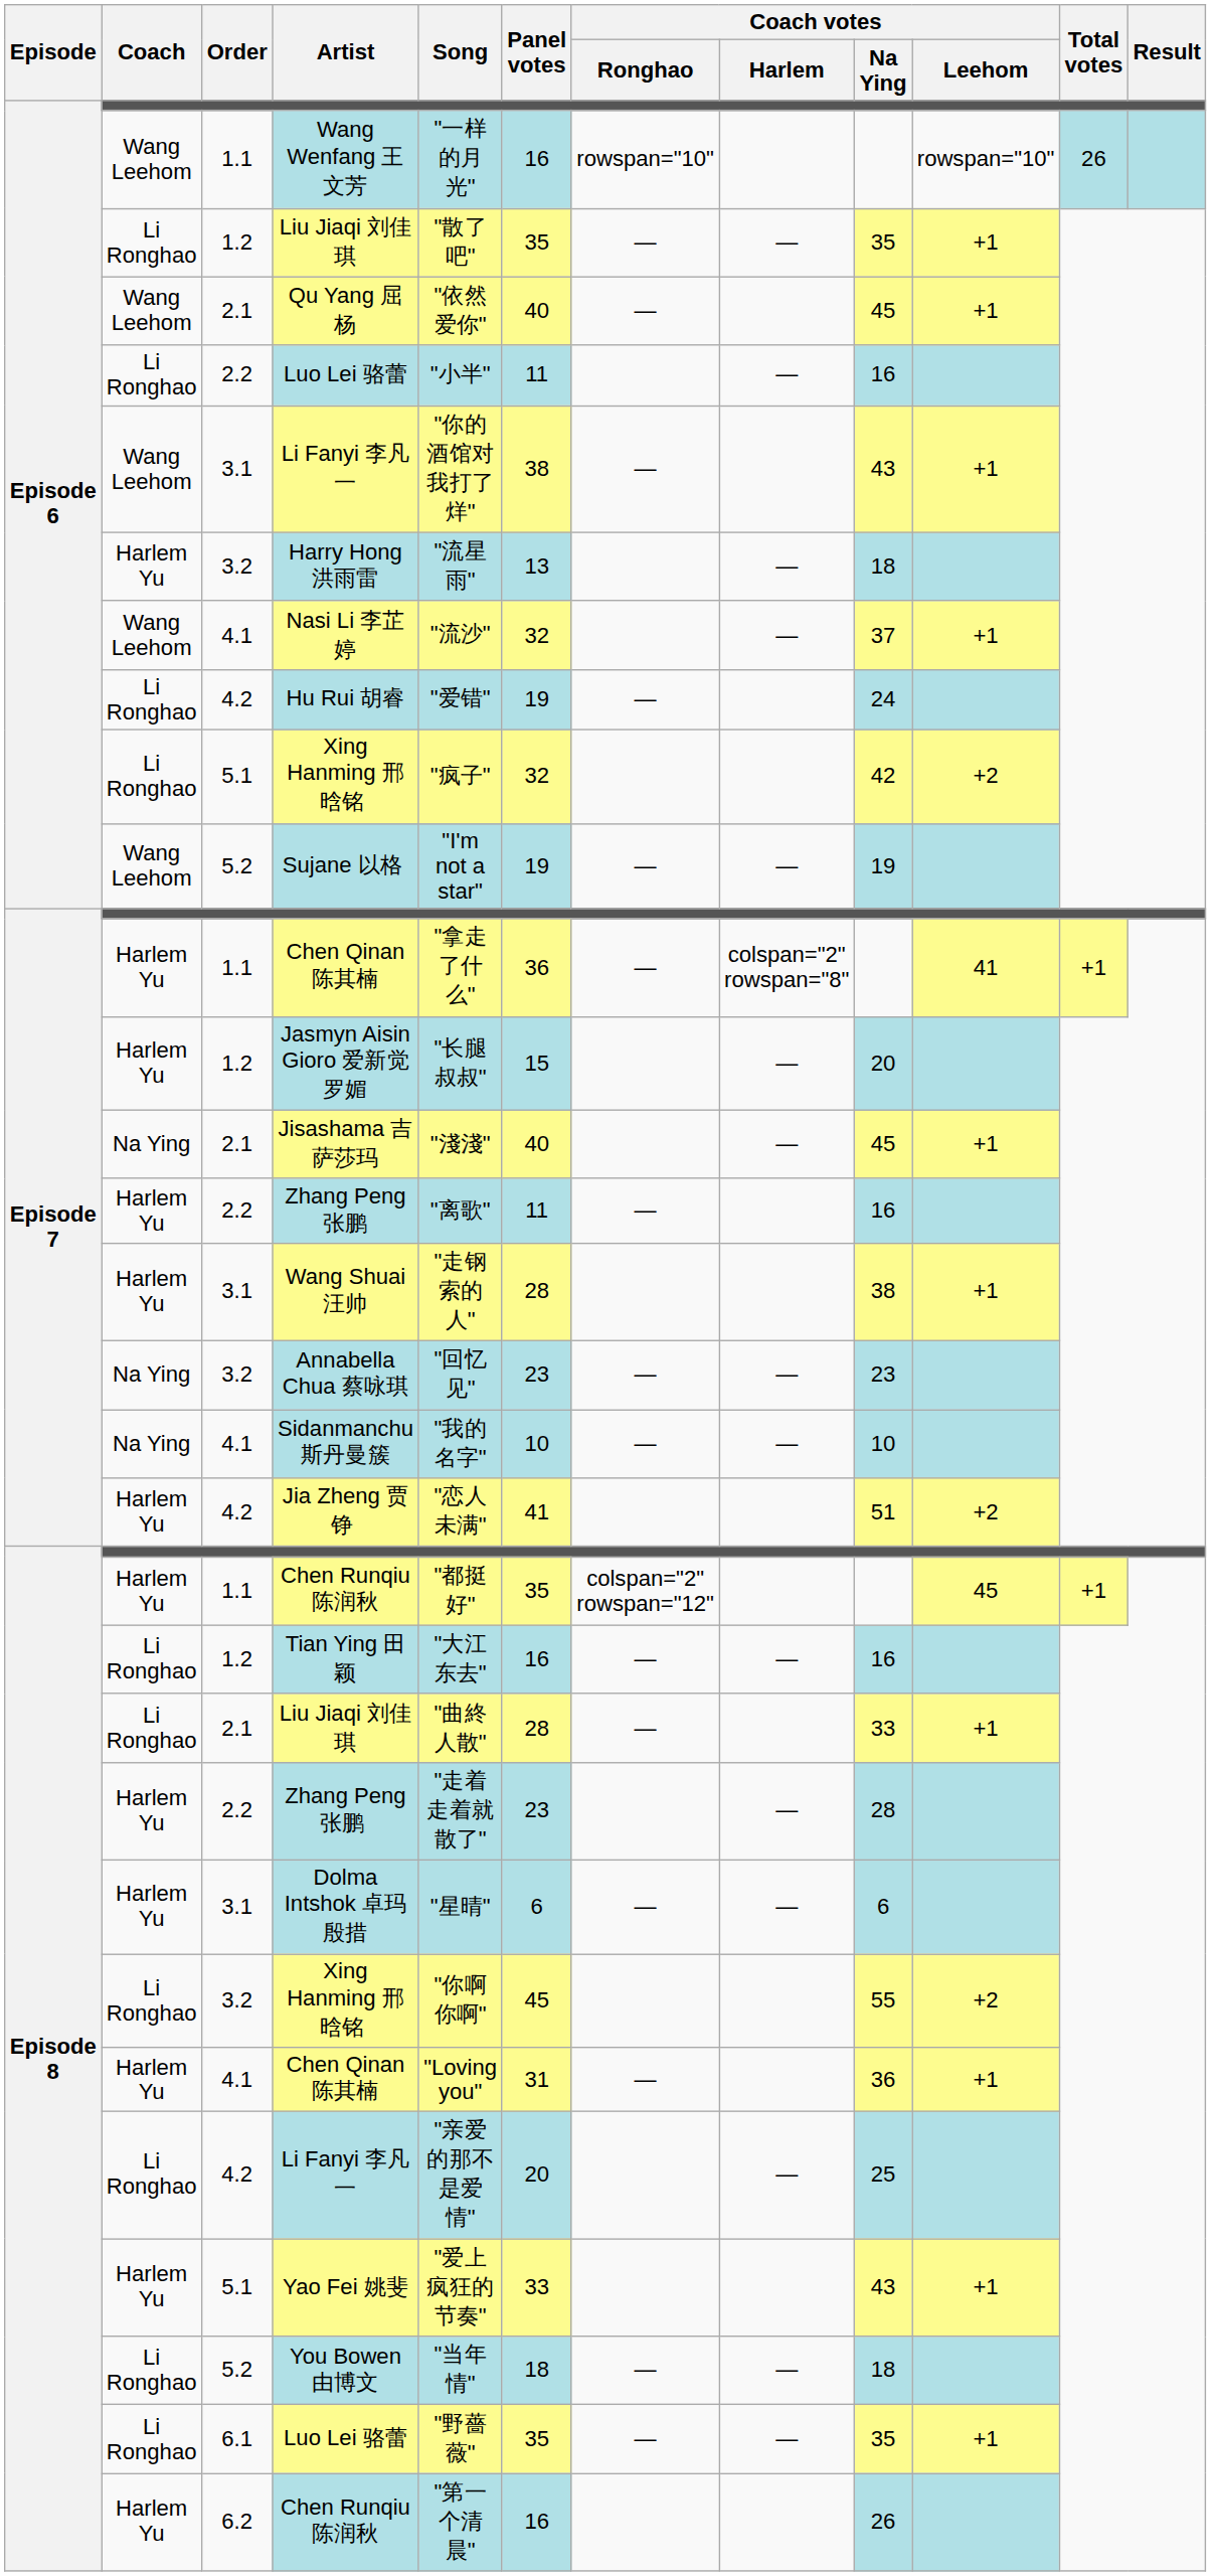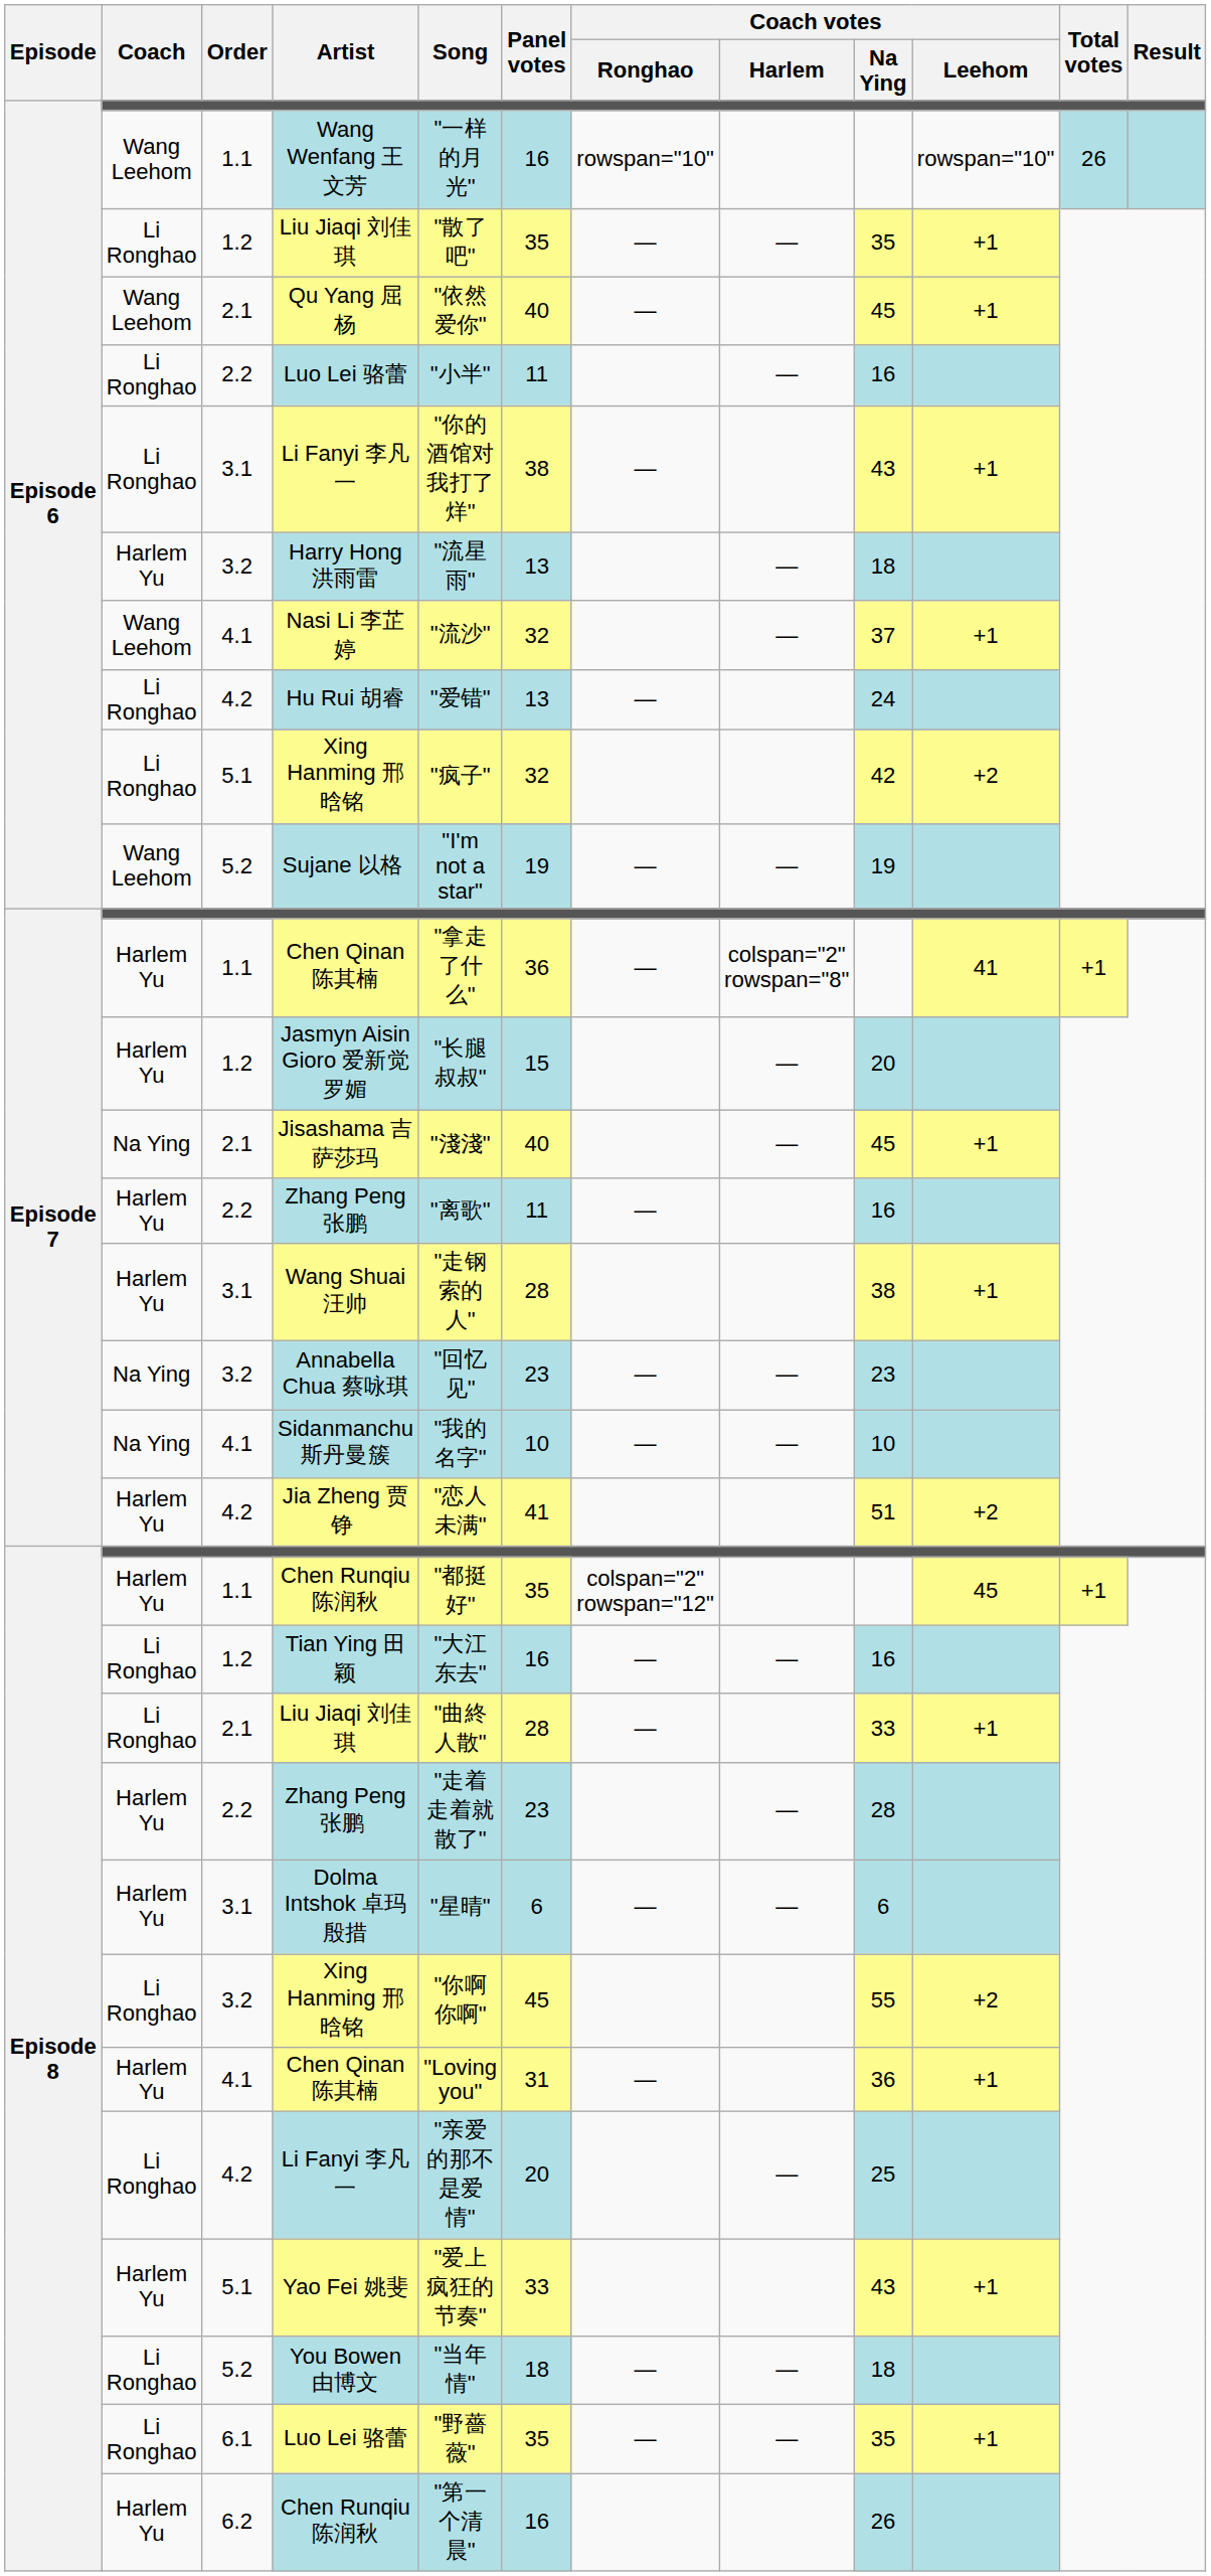Episode 6 / Li Fanyi 李凡一 | Coach: Wang Leehom -> Li Ronghao
Hu Rui 胡睿 | Panel votes: 19 -> 13
